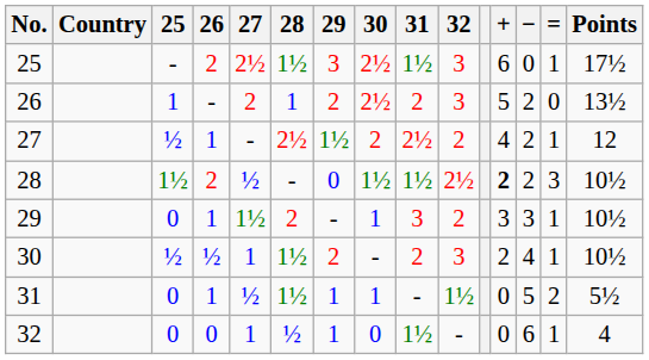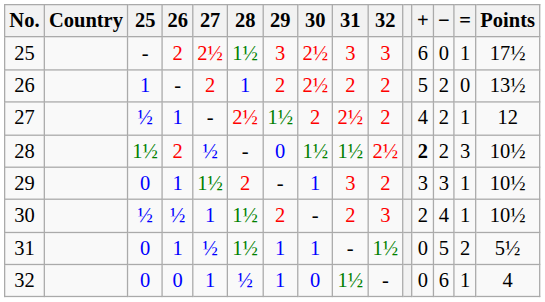row 2 | 31: 1½ -> 3
row 3 | 32: 3 -> 2
